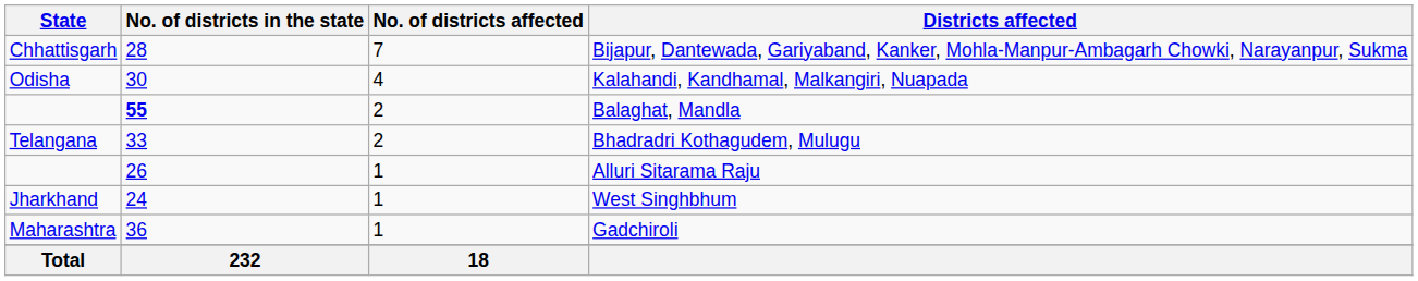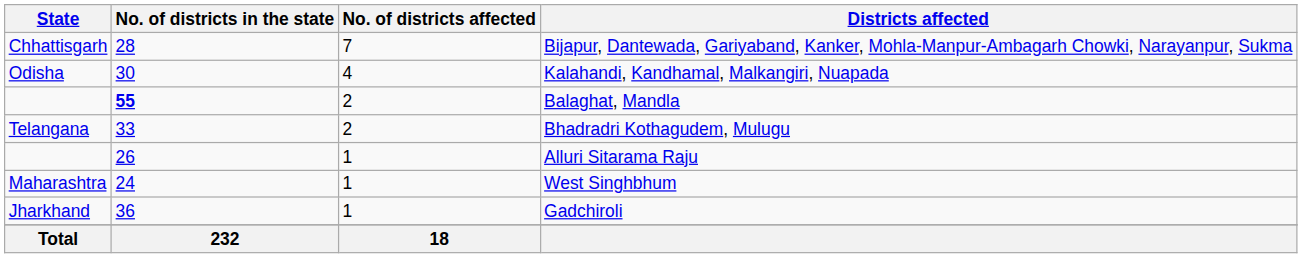West Singhbhum | State: Jharkhand -> Maharashtra
Gadchiroli | State: Maharashtra -> Jharkhand
